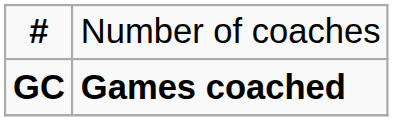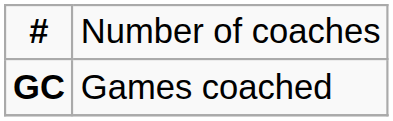GC | column 2: bold -> normal
